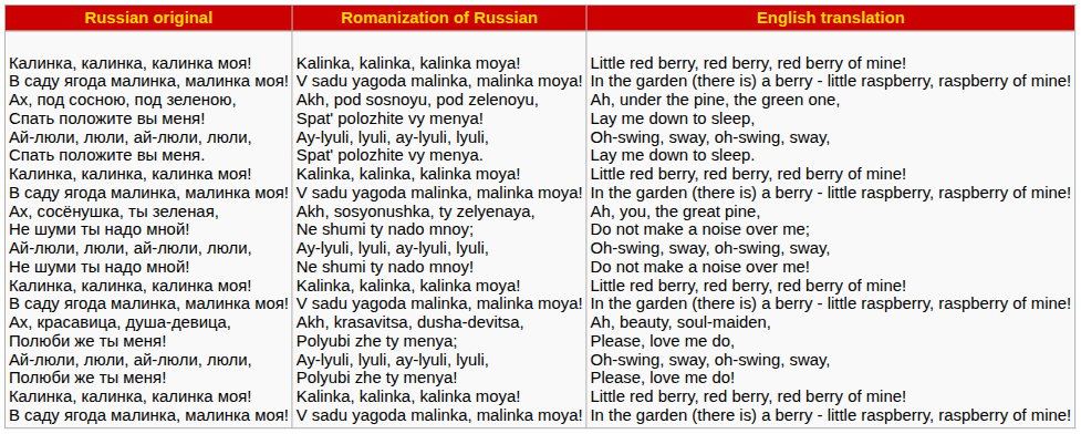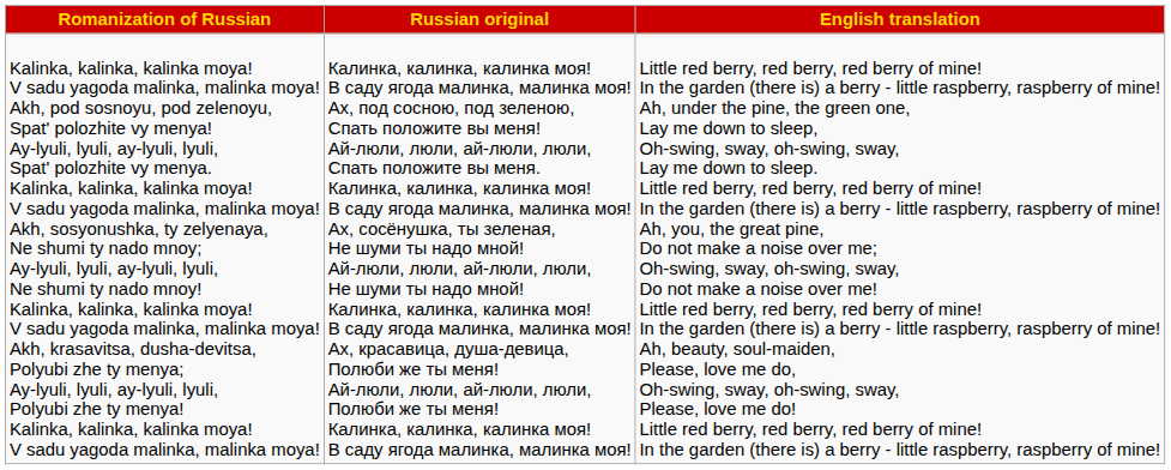columns swapped: Russian original <-> Romanization of Russian
